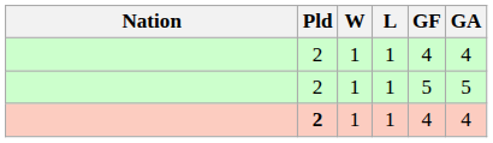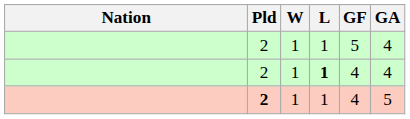row 2 | GF: 4 -> 5
row 3 | L: normal -> bold
row 3 | GF: 5 -> 4
row 3 | GA: 5 -> 4
row 4 | GA: 4 -> 5
